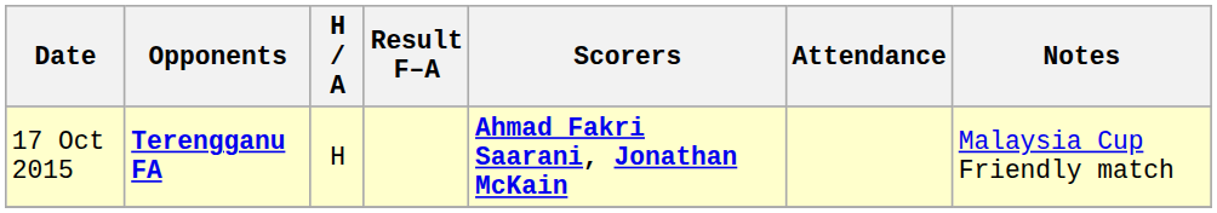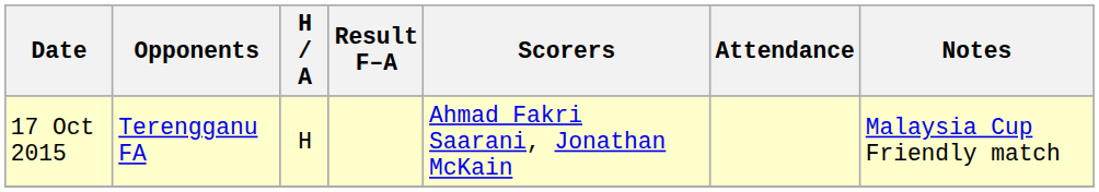17 Oct 2015 | Opponents: bold -> normal
17 Oct 2015 | Scorers: bold -> normal
